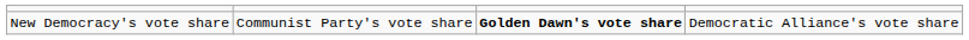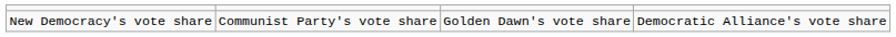New Democracy's vote share | column 3: bold -> normal
